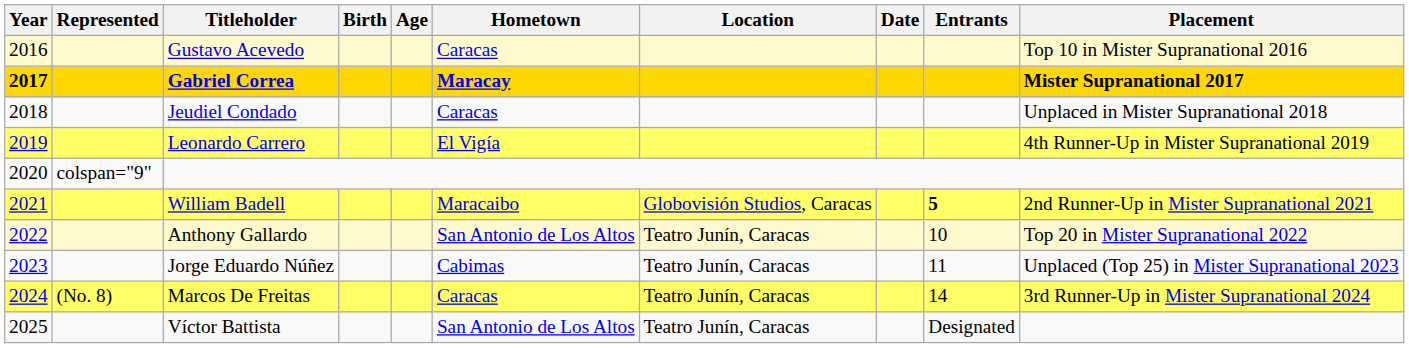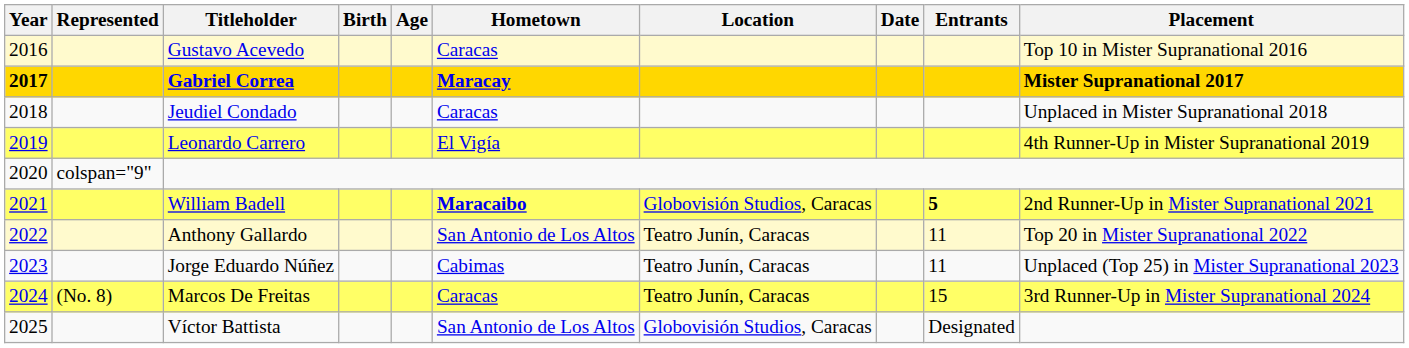William Badell | Hometown: normal -> bold
Anthony Gallardo | Entrants: 10 -> 11
Marcos De Freitas | Entrants: 14 -> 15
Víctor Battista | Location: Teatro Junín, Caracas -> Globovisión Studios, Caracas
